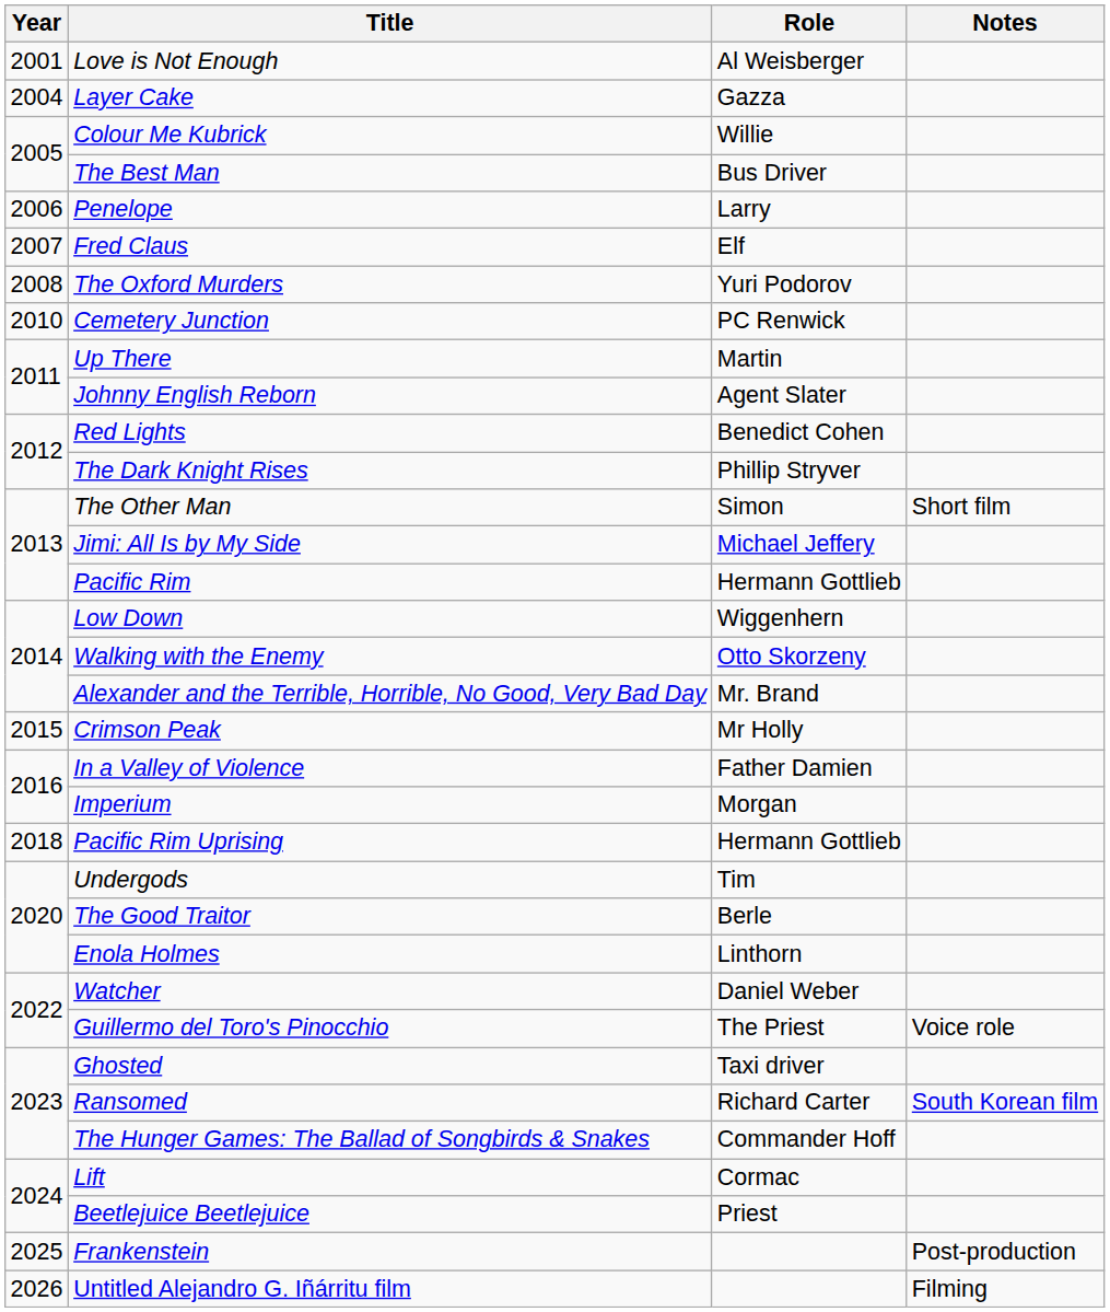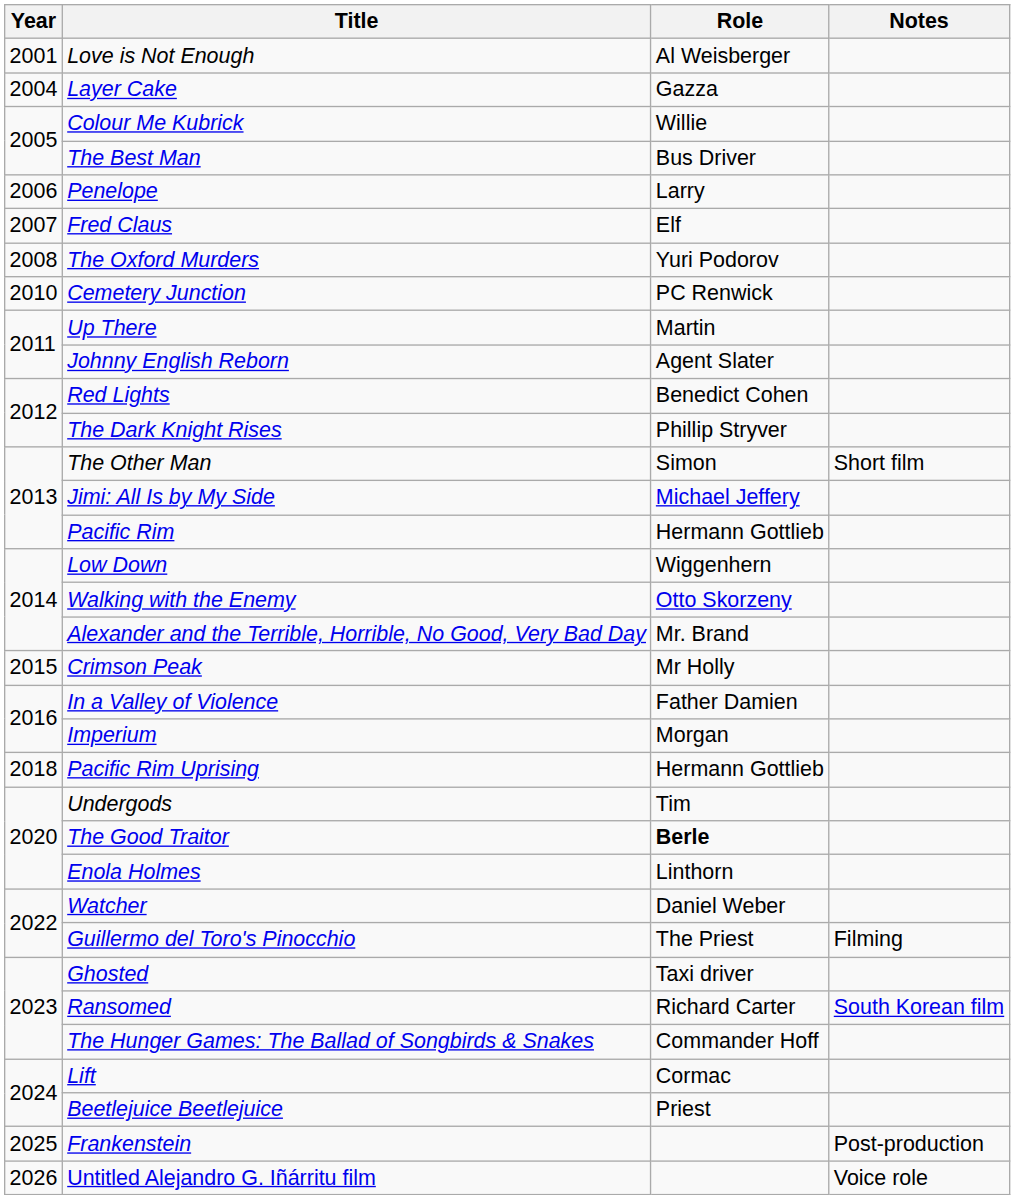The Good Traitor | Role: normal -> bold
Guillermo del Toro's Pinocchio | Notes: Voice role -> Filming
Untitled Alejandro G. Iñárritu film | Notes: Filming -> Voice role
